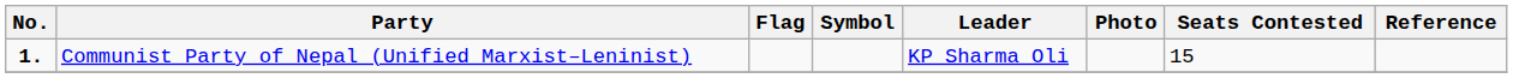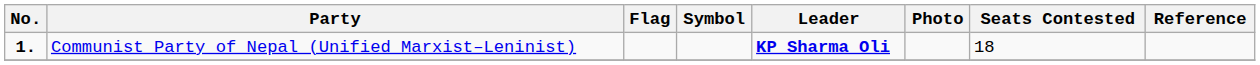Communist Party of Nepal (Unified Marxist–Leninist) | Leader: normal -> bold
Communist Party of Nepal (Unified Marxist–Leninist) | Seats Contested: 15 -> 18
